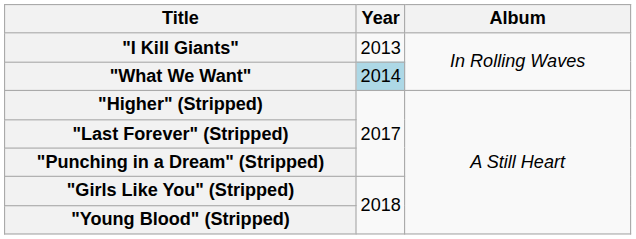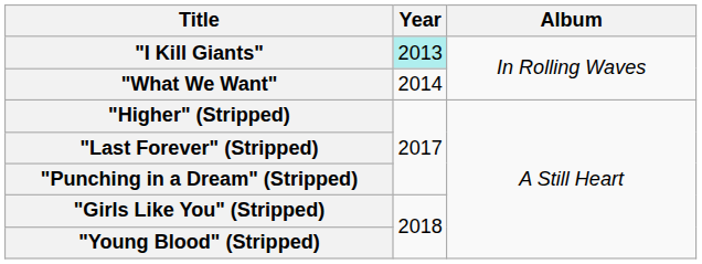"I Kill Giants" | Year: no background -> paleturquoise background
"What We Want" | Year: lightblue background -> no background
